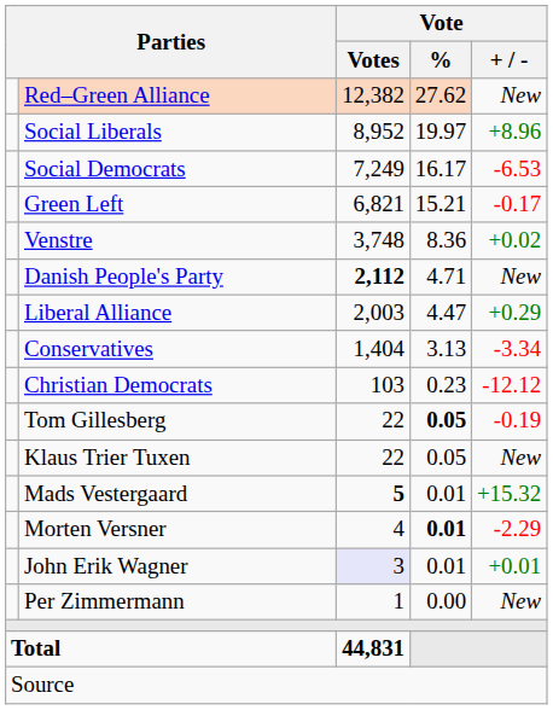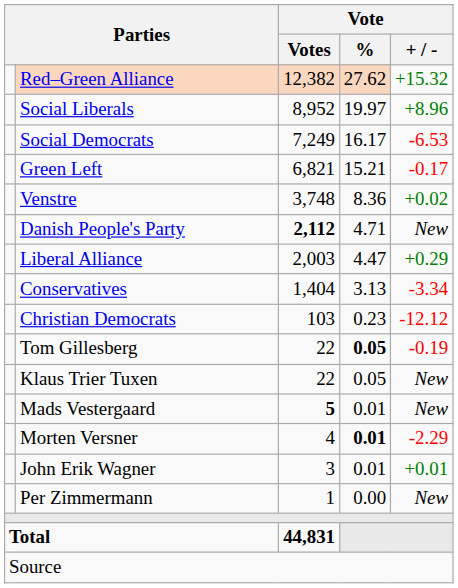Red–Green Alliance | Vote / + / -: New -> +15.32
Mads Vestergaard | Vote / + / -: +15.32 -> New
John Erik Wagner | Vote / Votes: lavender background -> no background
